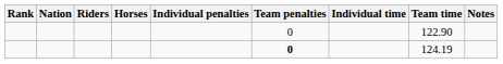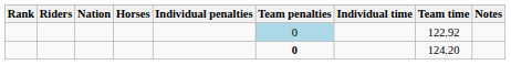columns swapped: Nation <-> Riders
row 2 | Team penalties: no background -> lightblue background
row 2 | Team time: 122.90 -> 122.92
row 3 | Team time: 124.19 -> 124.20
